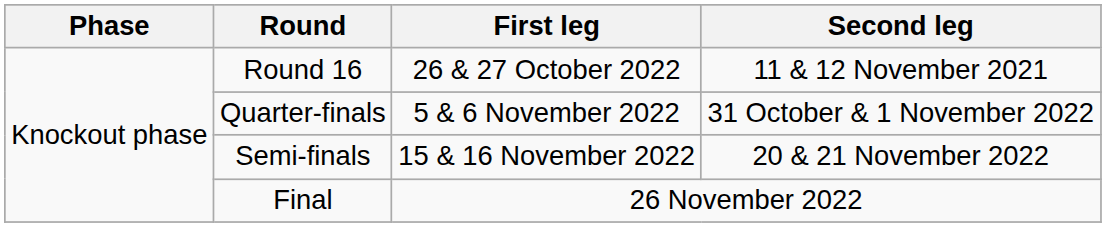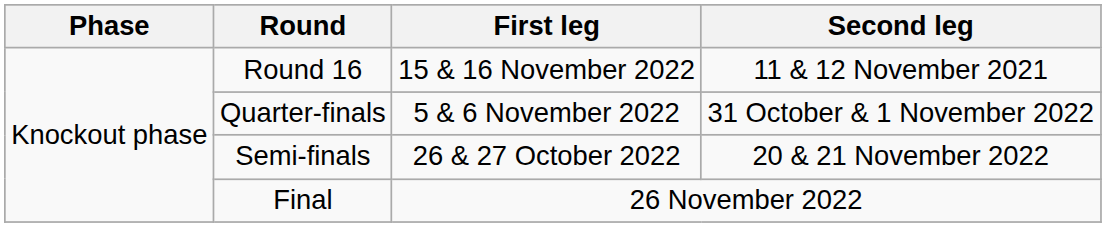Round 16 | First leg: 26 & 27 October 2022 -> 15 & 16 November 2022
Semi-finals | First leg: 15 & 16 November 2022 -> 26 & 27 October 2022
